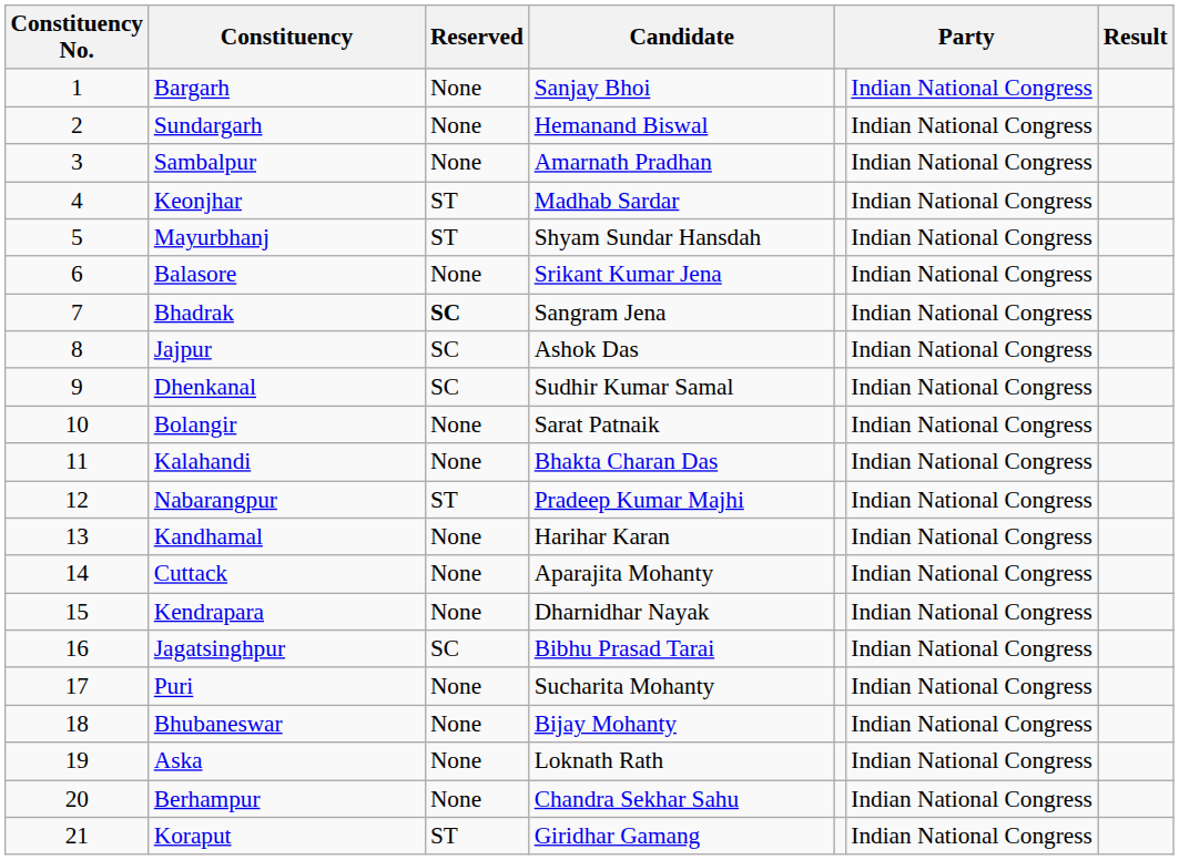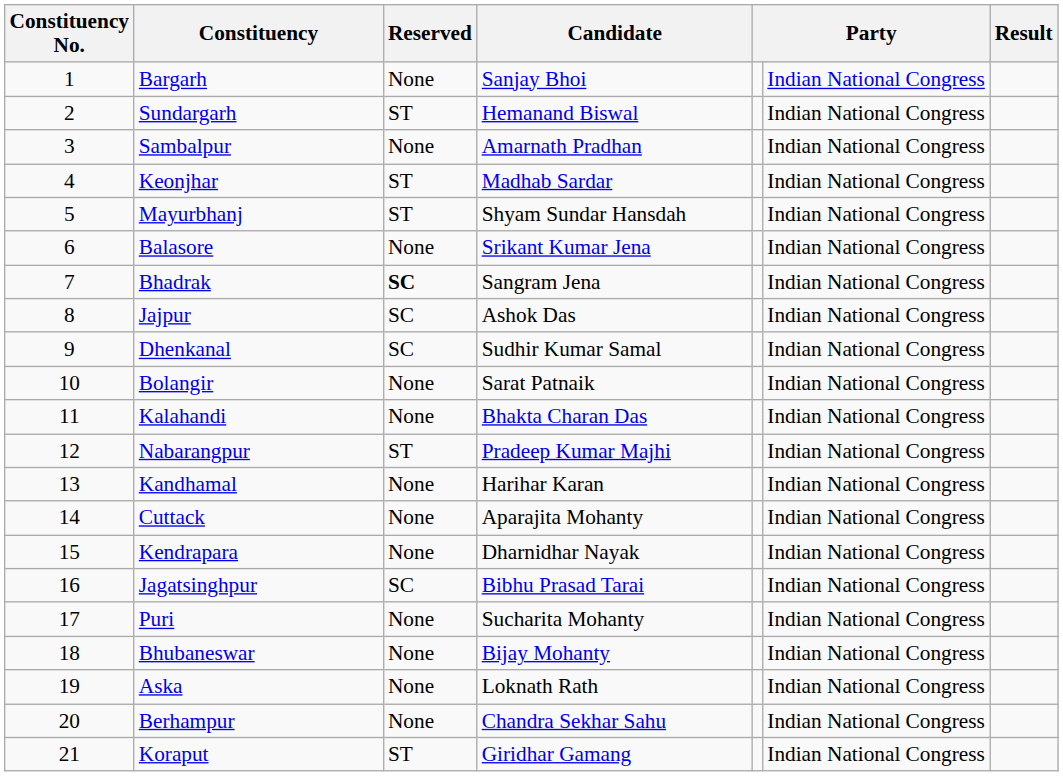Sundargarh | Reserved: None -> ST
